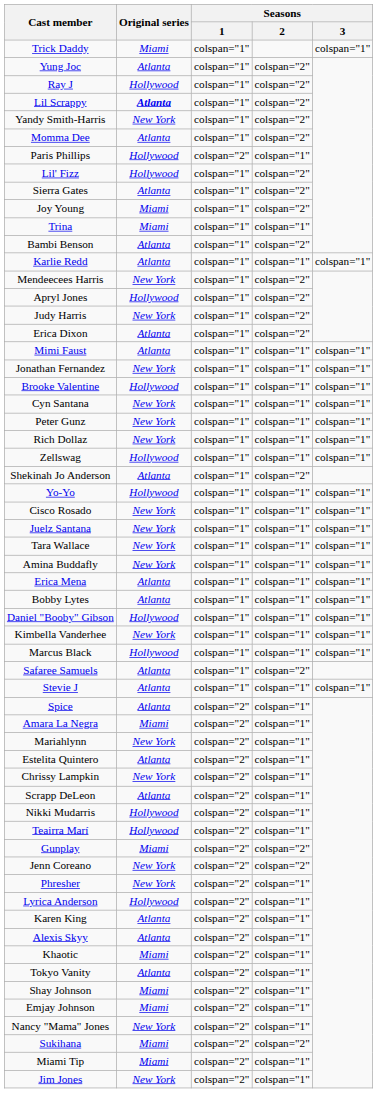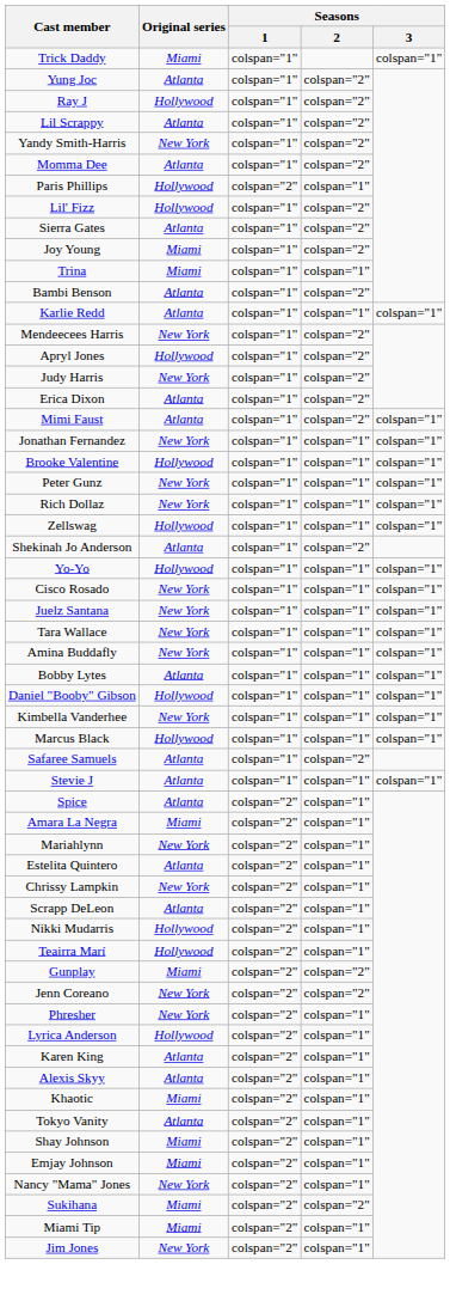Lil Scrappy | Original series: bold -> normal
Mimi Faust | Seasons / 2: colspan="1" -> colspan="2"
- row: Cyn Santana | New York | colspan="1" | colspan="1" | colspan="1"
- row: Erica Mena | Atlanta | colspan="1" | colspan="1" | colspan="1"
